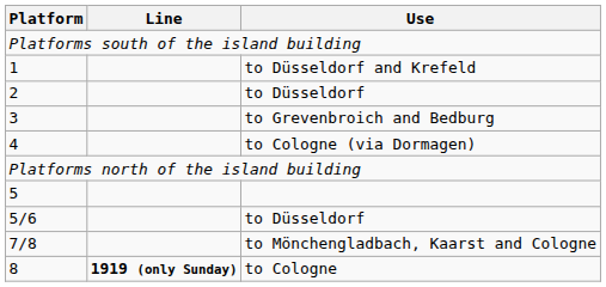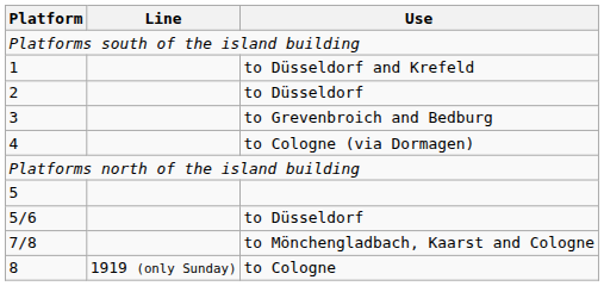to Cologne | Line: bold -> normal
